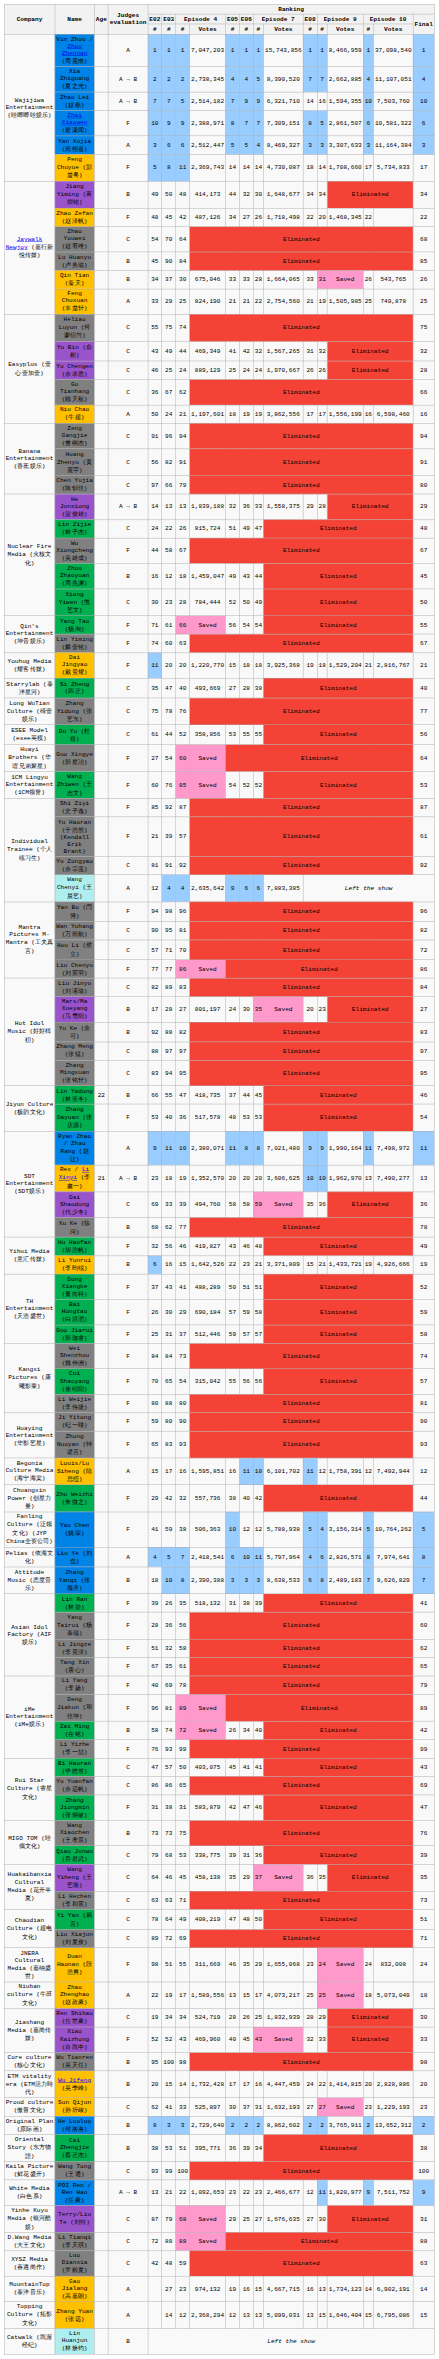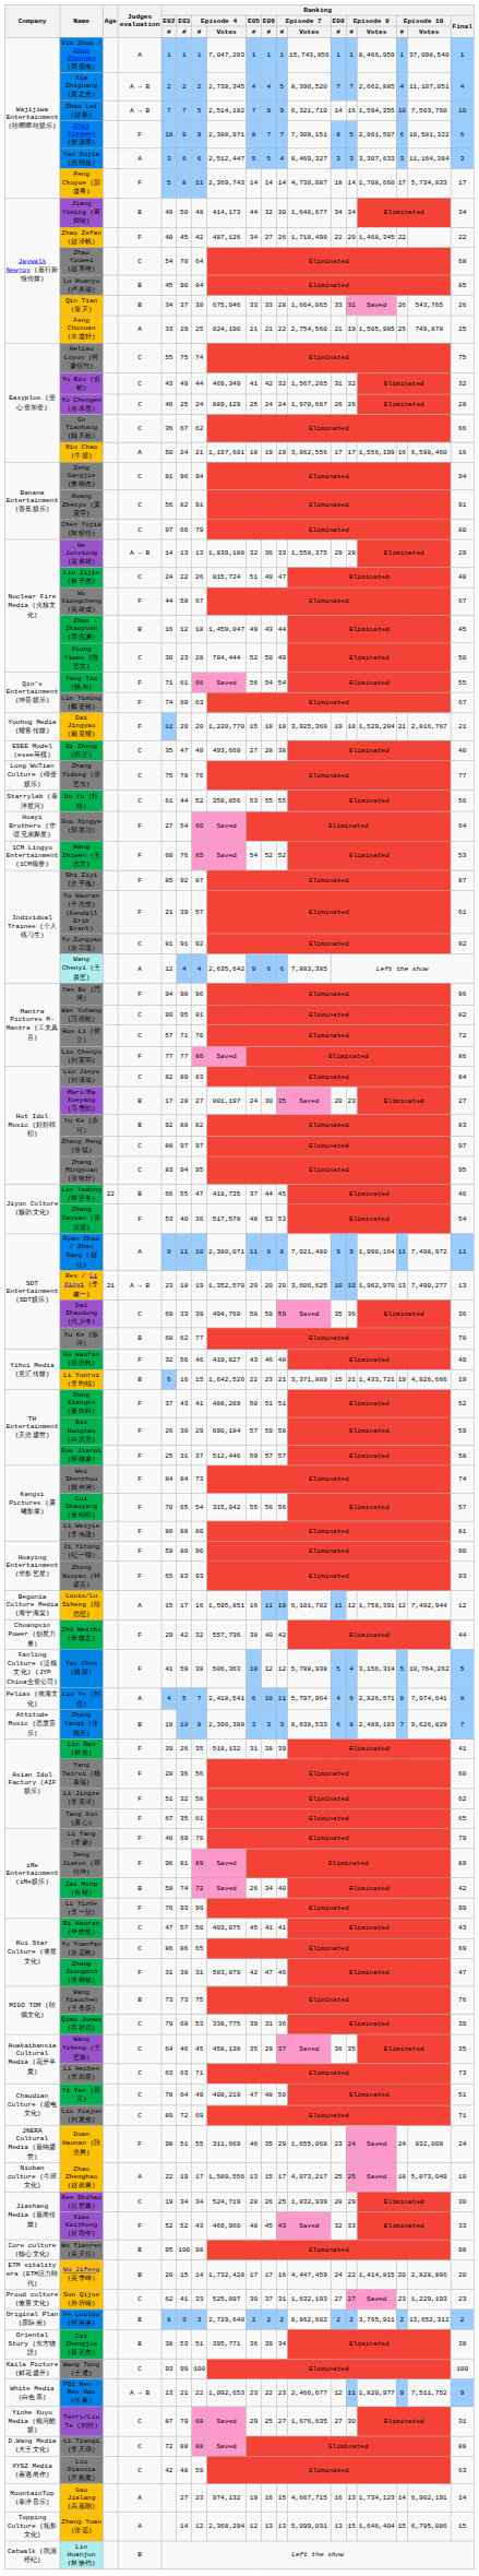Si Zheng (四正) | Company: Starrylab (泰洋星河) -> ESEE Model (esee英模)
Du Yu (杜煜) | Company: ESEE Model (esee英模) -> Starrylab (泰洋星河)
